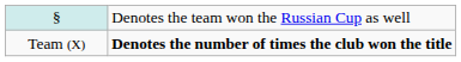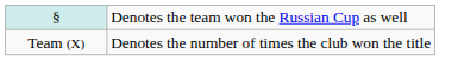Team (X) | column 2: bold -> normal
